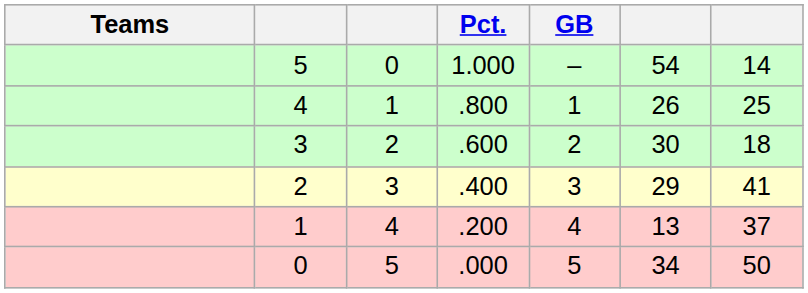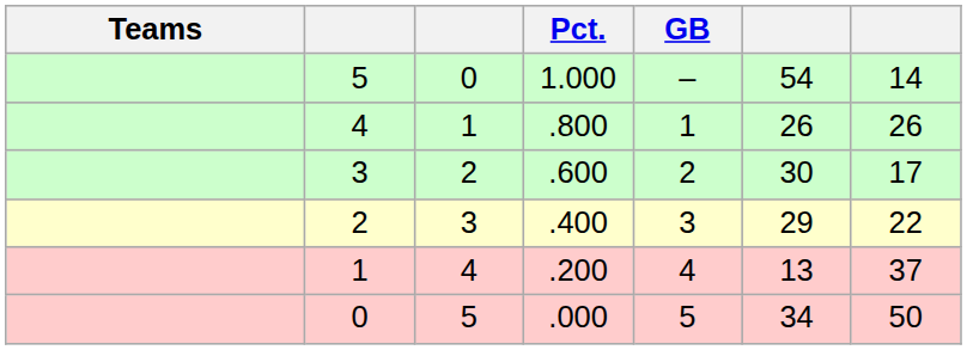row 3 | column 7: 25 -> 26
row 4 | column 7: 18 -> 17
row 5 | column 7: 41 -> 22
